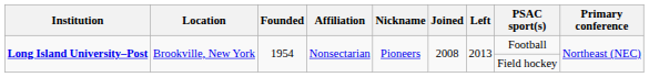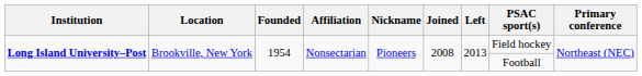row 2 | PSAC sport(s): Football -> Field hockey
row 3 | PSAC sport(s): Field hockey -> Football
